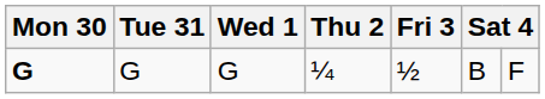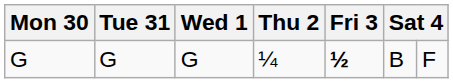row 2 | Mon 30: bold -> normal
row 2 | Fri 3: normal -> bold
